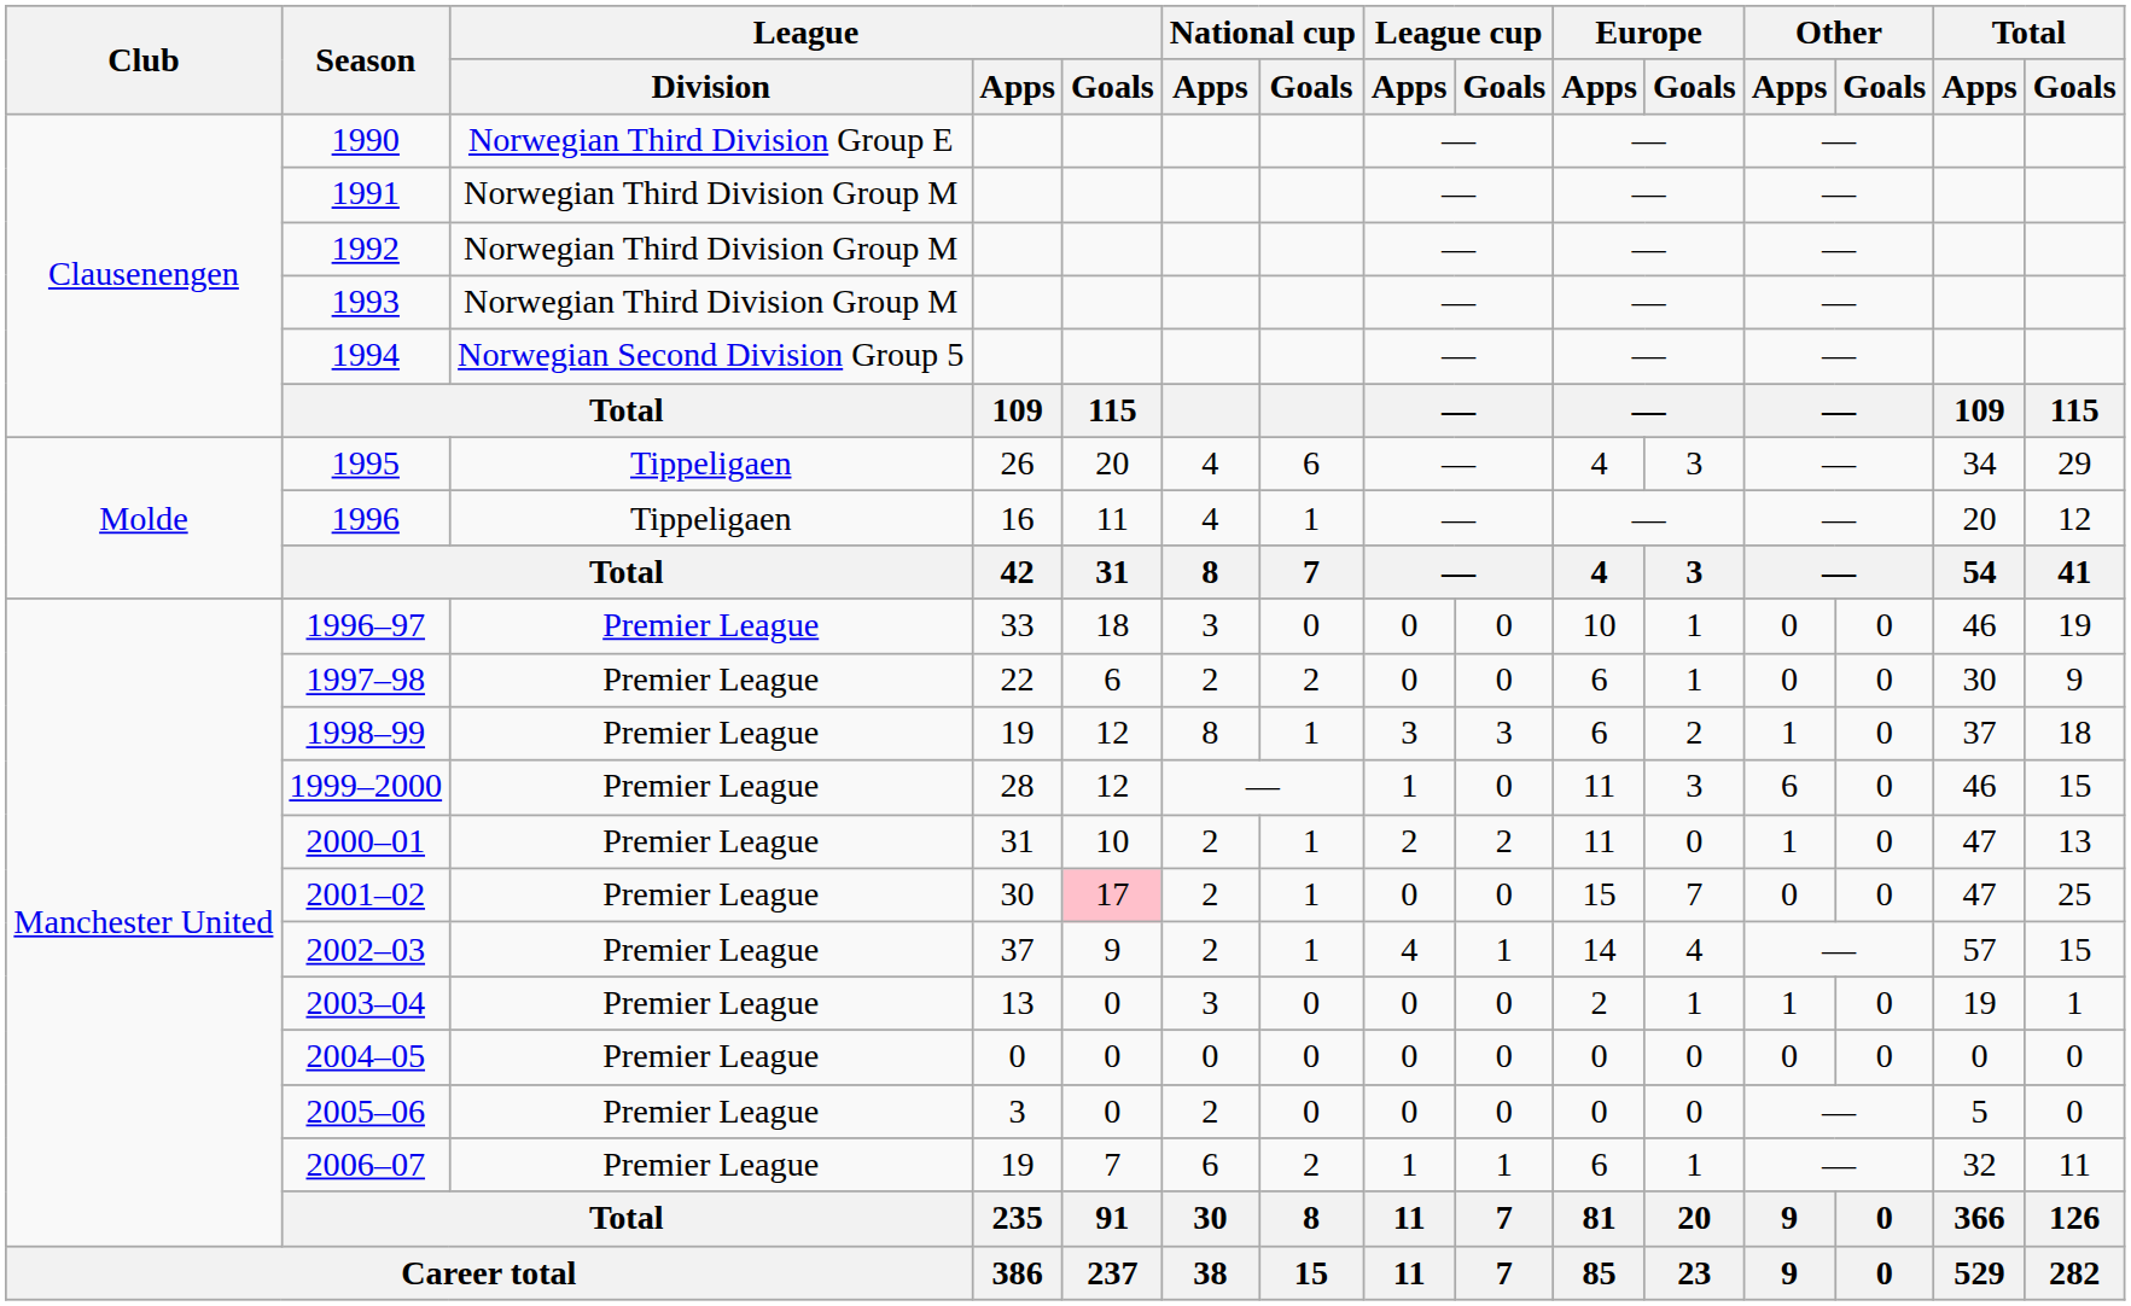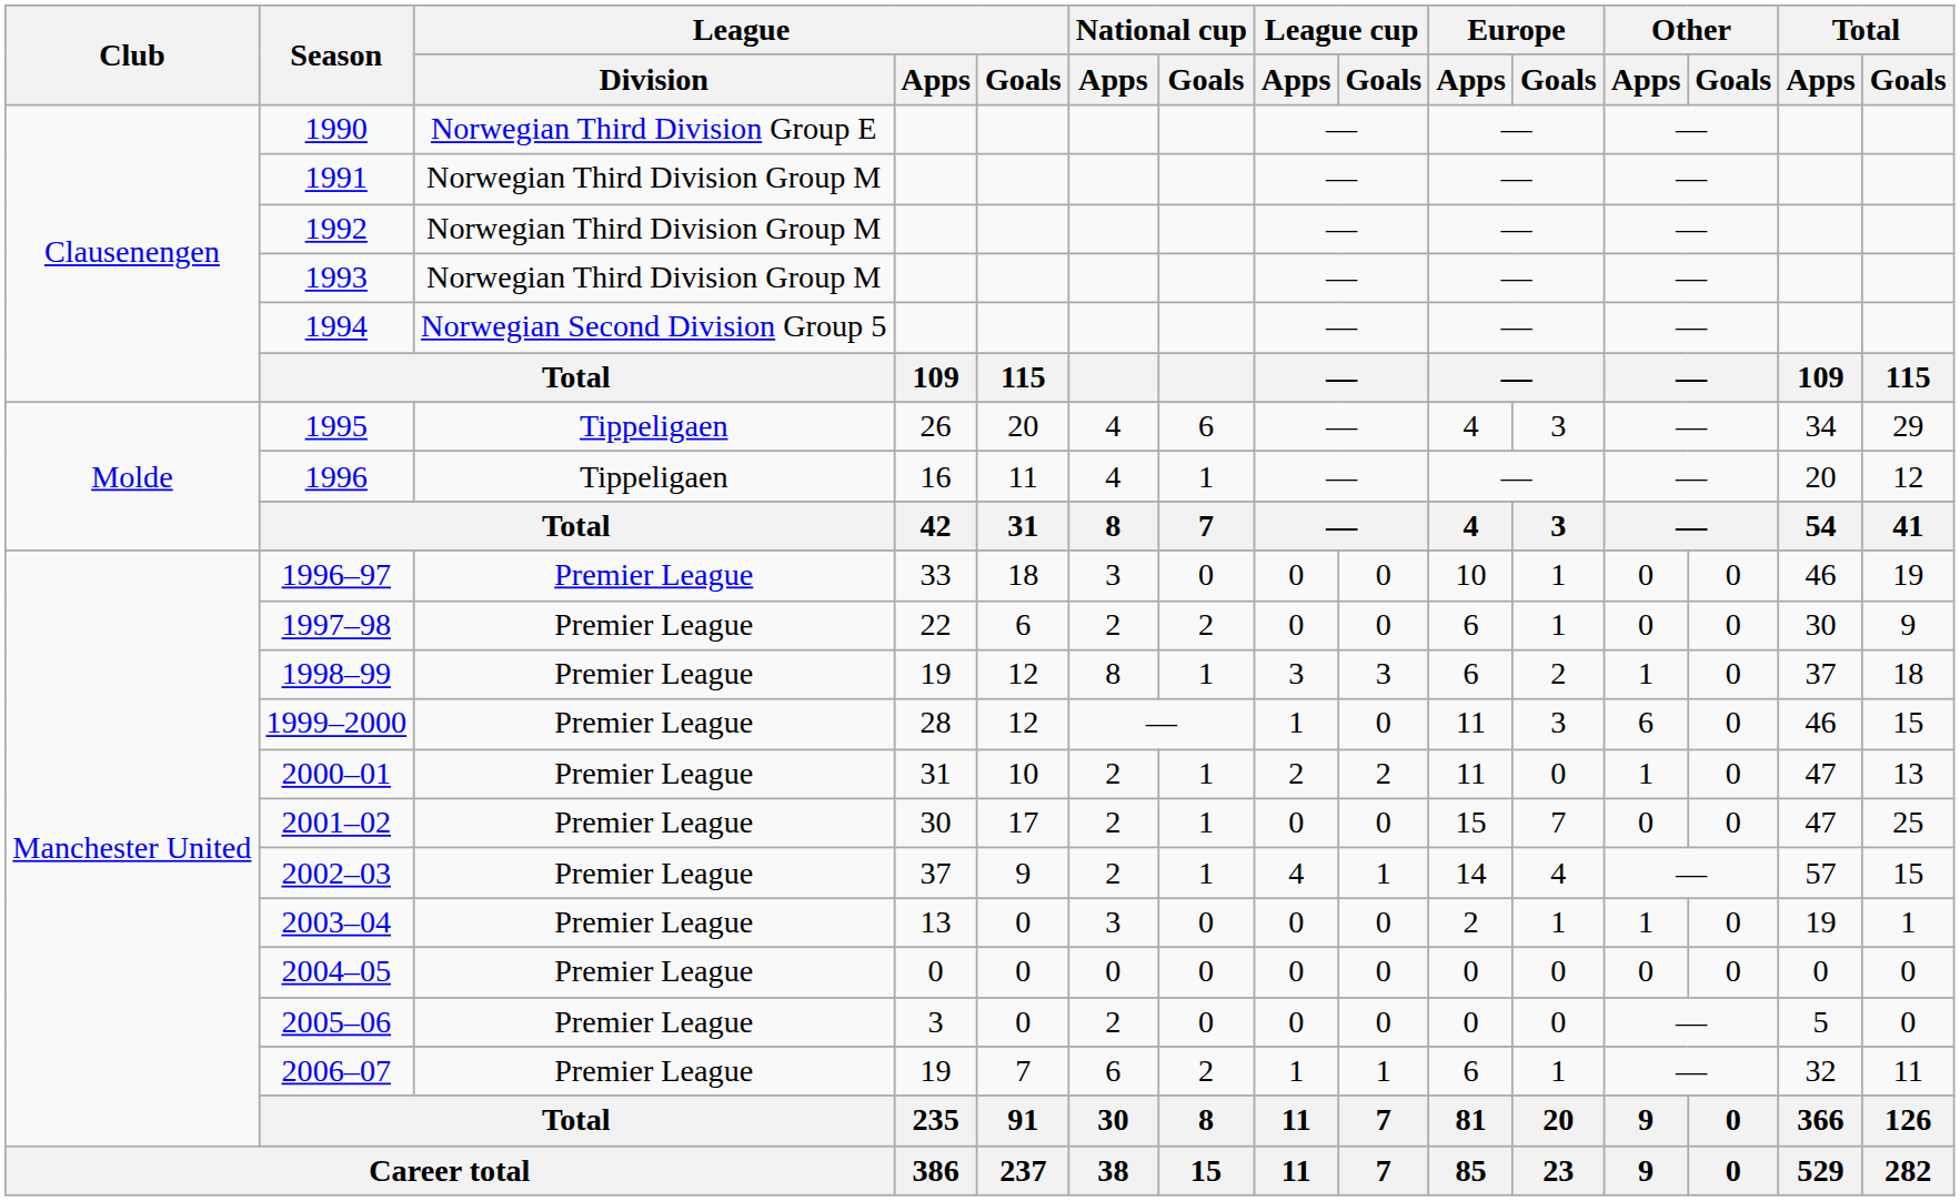2001–02 | League / Goals: pink background -> no background
